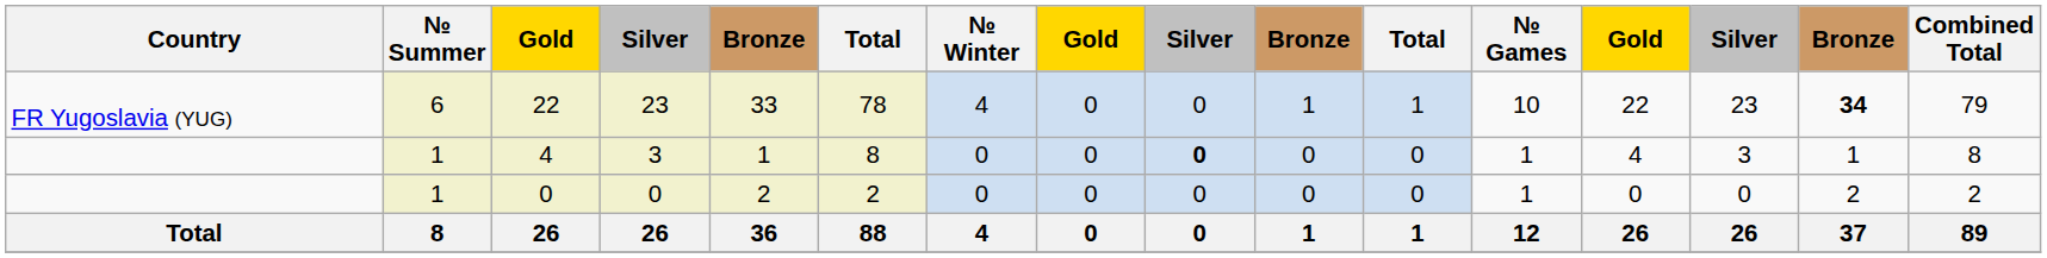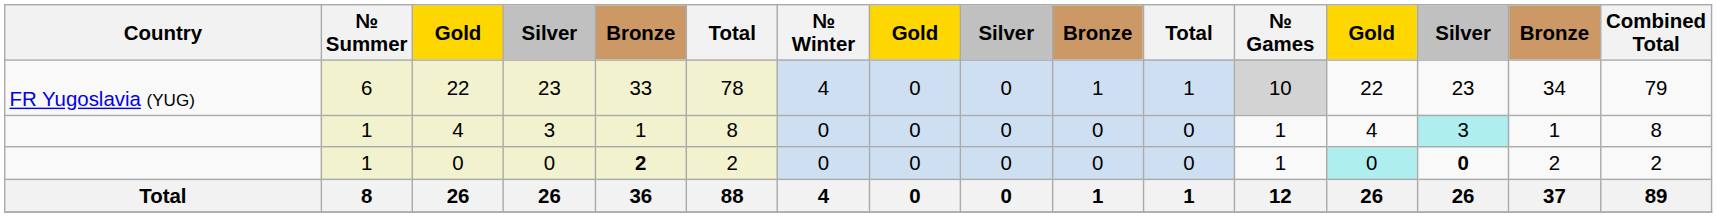row 2 | № Games: no background -> lightgrey background
row 2 | column 15: bold -> normal
row 3 | column 9: bold -> normal
row 3 | column 14: no background -> paleturquoise background
row 4 | column 5: normal -> bold
row 4 | column 13: no background -> paleturquoise background
row 4 | column 14: normal -> bold
